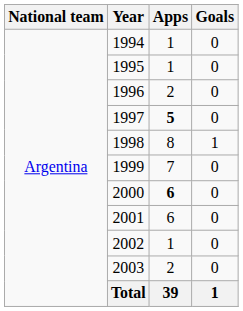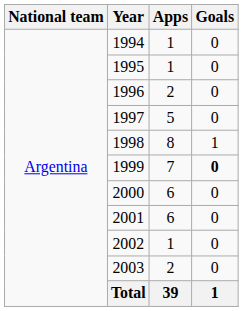1997 | Apps: bold -> normal
1999 | Goals: normal -> bold
2000 | Apps: bold -> normal
